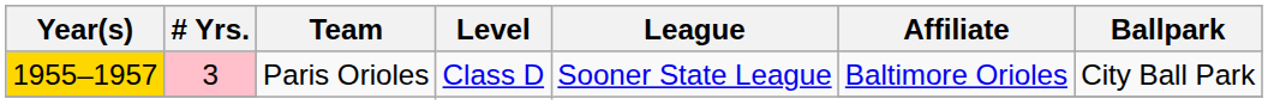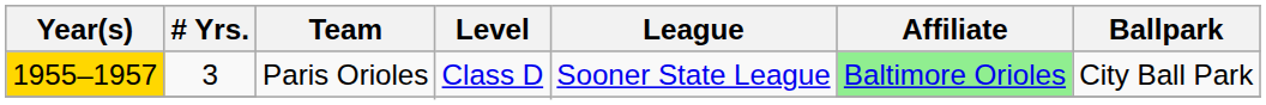row 2 | # Yrs.: pink background -> no background
row 2 | Affiliate: no background -> lightgreen background
